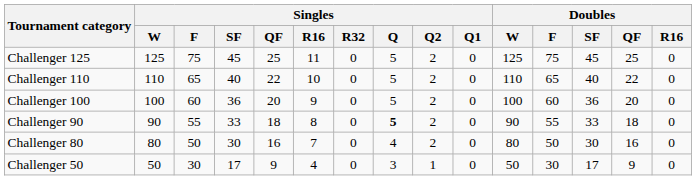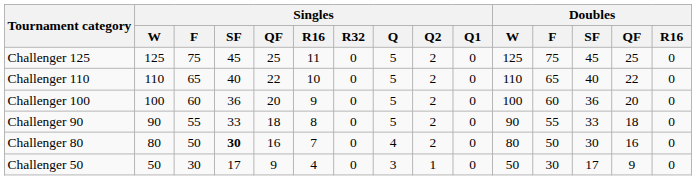Challenger 90 | Singles / Q: bold -> normal
Challenger 80 | Singles / SF: normal -> bold
